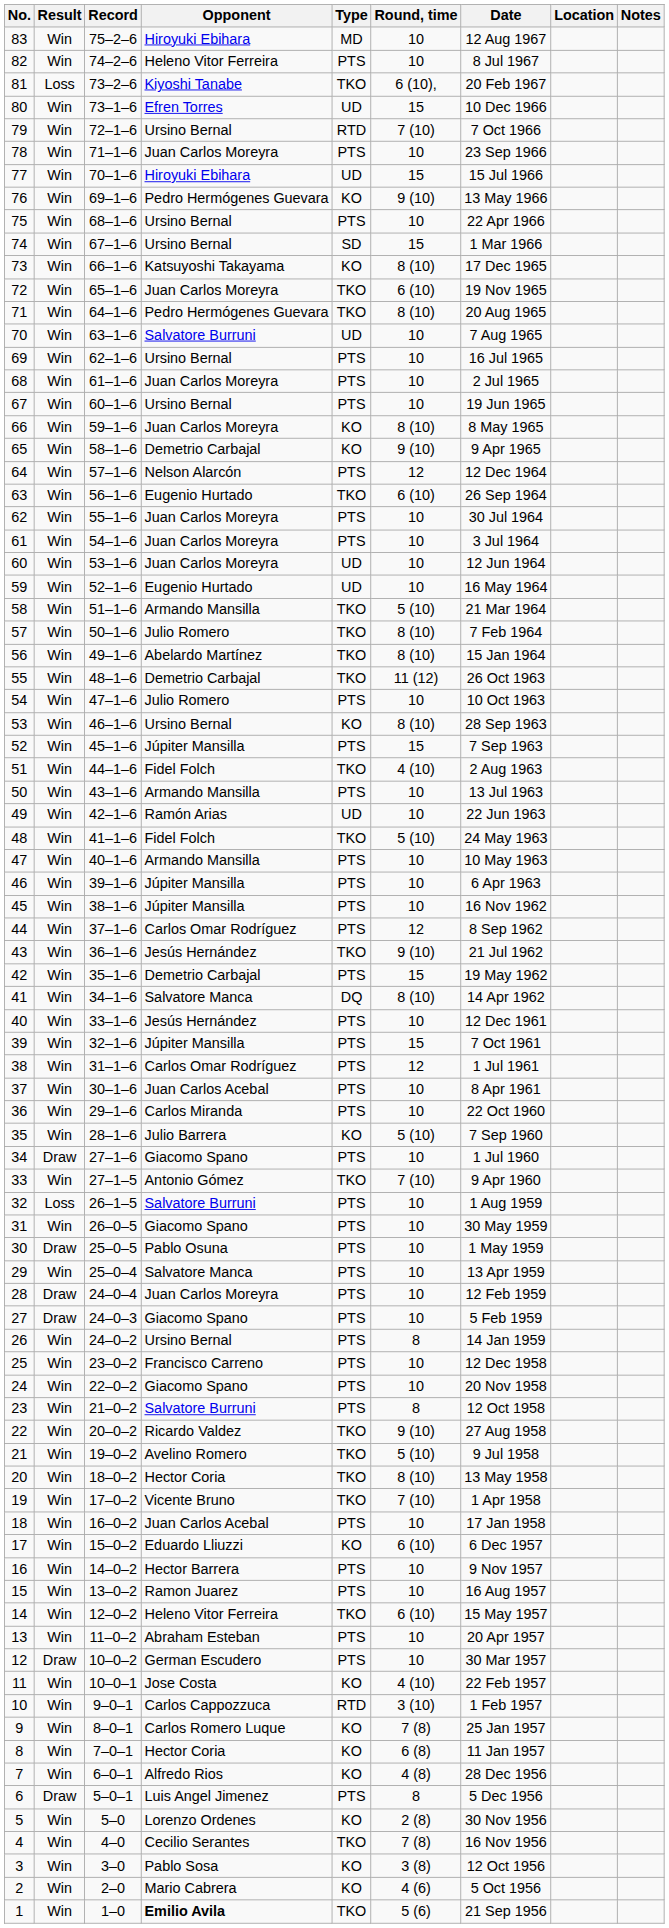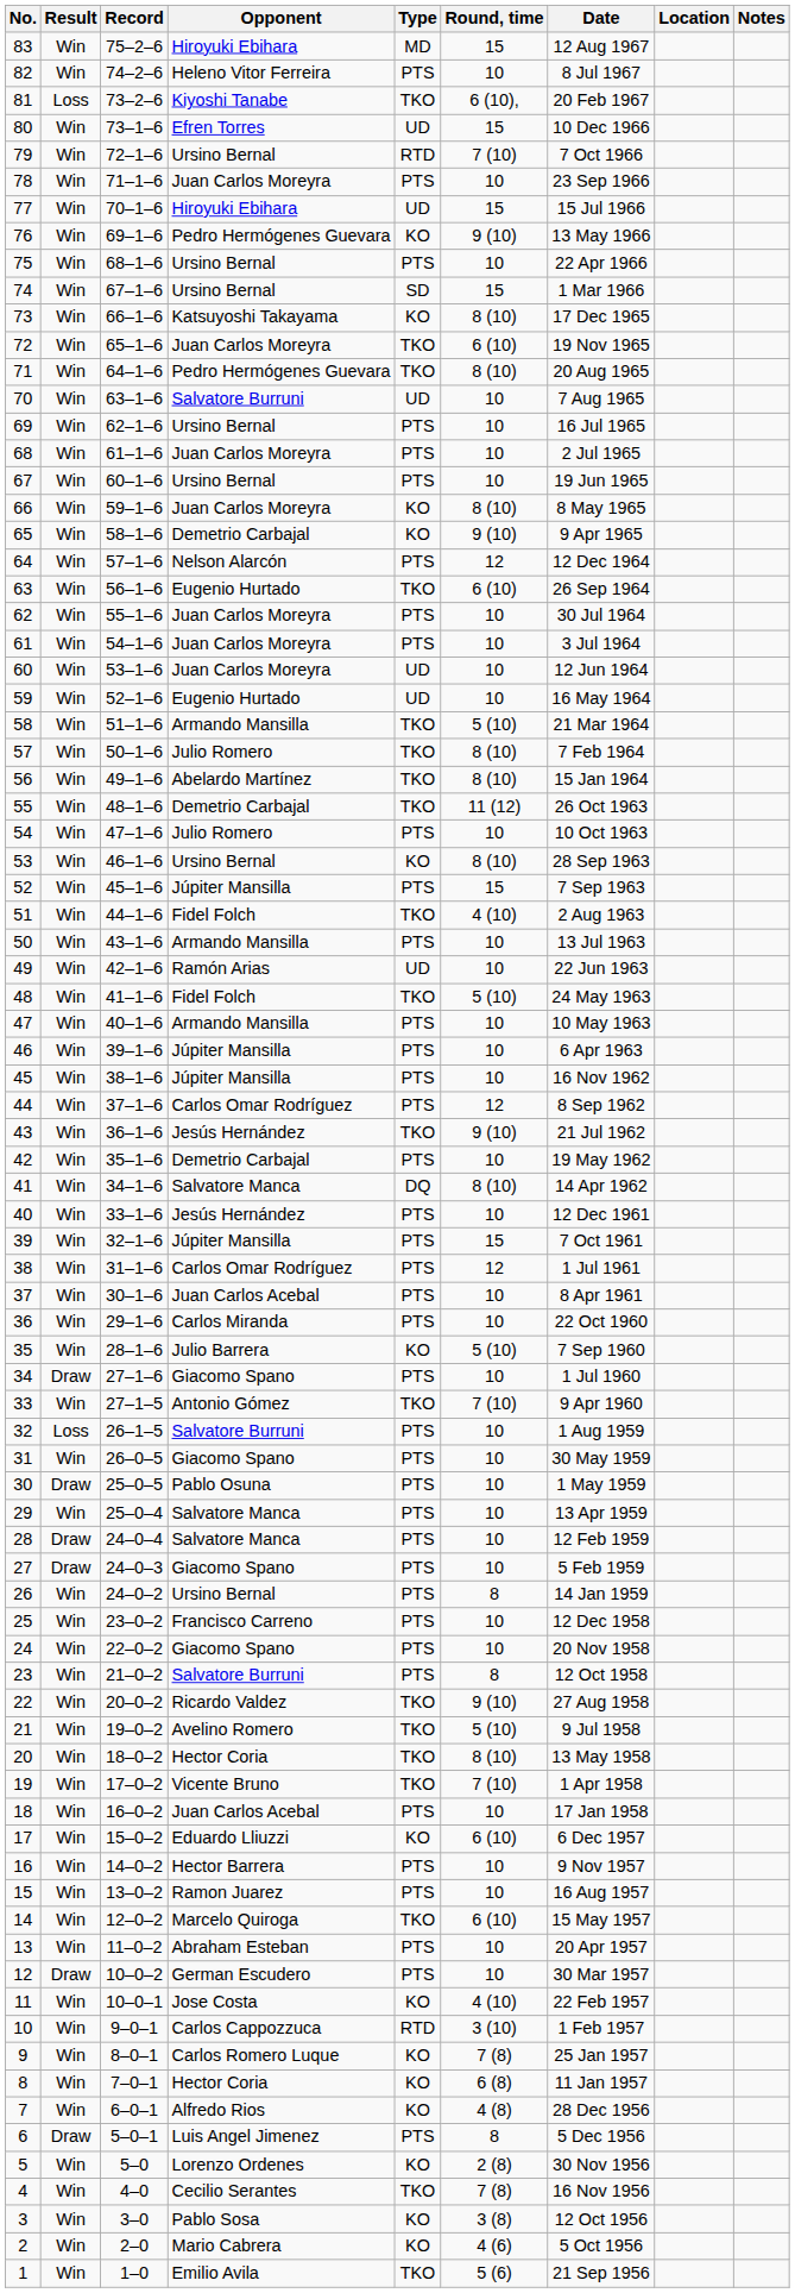83 | Round, time: 10 -> 15
42 | Round, time: 15 -> 10
28 | Opponent: Juan Carlos Moreyra -> Salvatore Manca
14 | Opponent: Heleno Vitor Ferreira -> Marcelo Quiroga
1 | Opponent: bold -> normal
